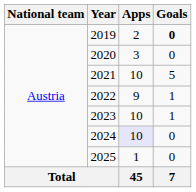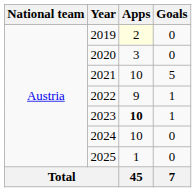2019 | Apps: no background -> lightyellow background
2019 | Goals: bold -> normal
2023 | Apps: normal -> bold
2024 | Apps: lavender background -> no background
